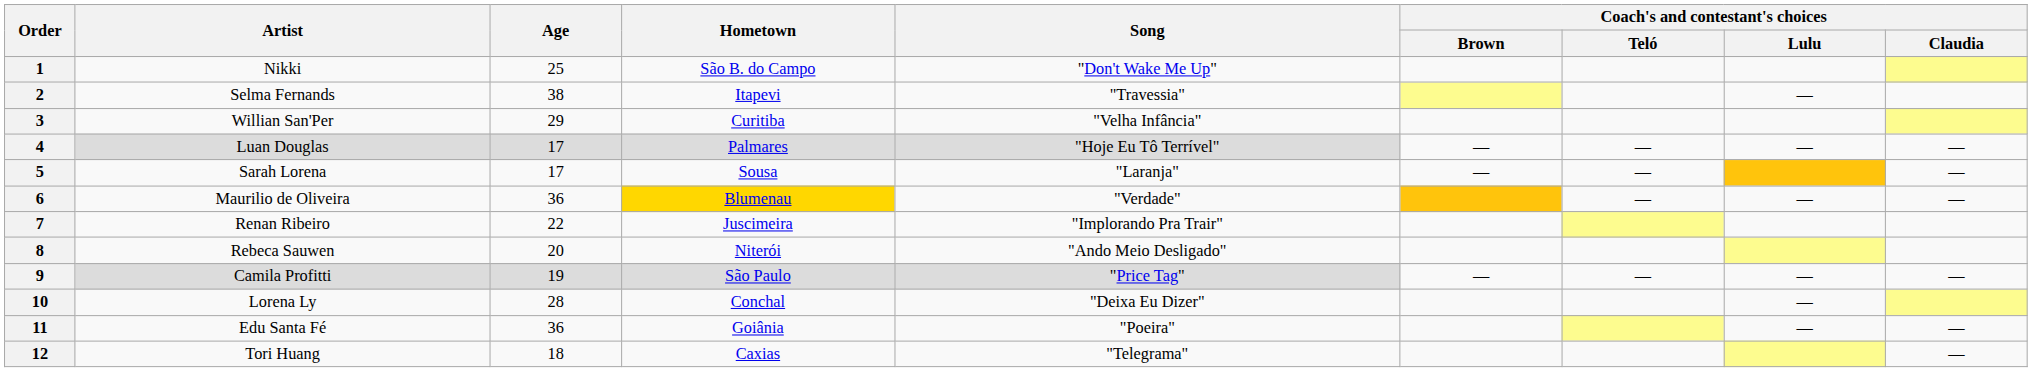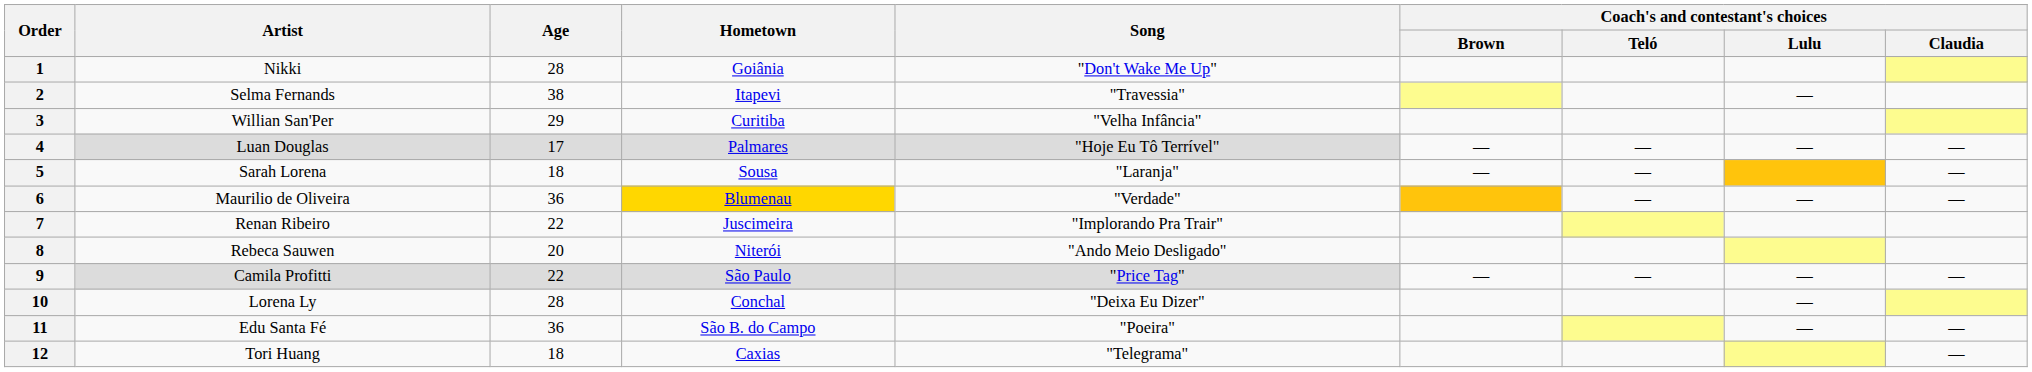1 | Age: 25 -> 28
1 | Hometown: São B. do Campo -> Goiânia
5 | Age: 17 -> 18
9 | Age: 19 -> 22
11 | Hometown: Goiânia -> São B. do Campo
